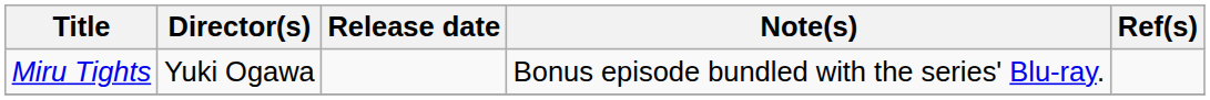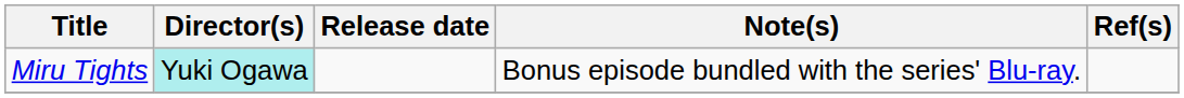Miru Tights | Director(s): no background -> paleturquoise background
